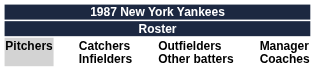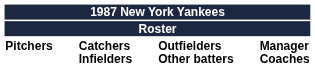Pitchers | column 1: lightgrey background -> no background
